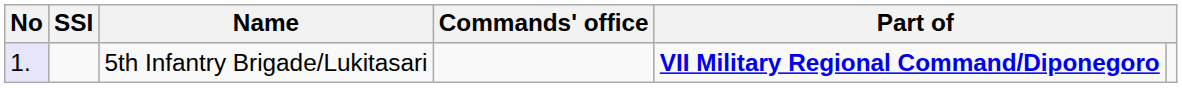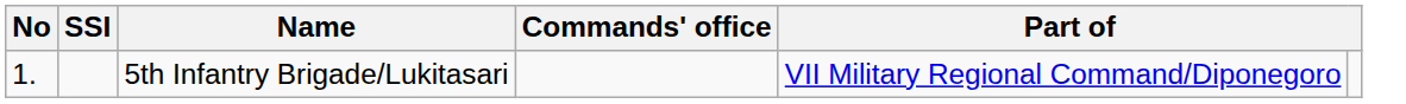5th Infantry Brigade/Lukitasari | No: lavender background -> no background
5th Infantry Brigade/Lukitasari | column 5: bold -> normal
